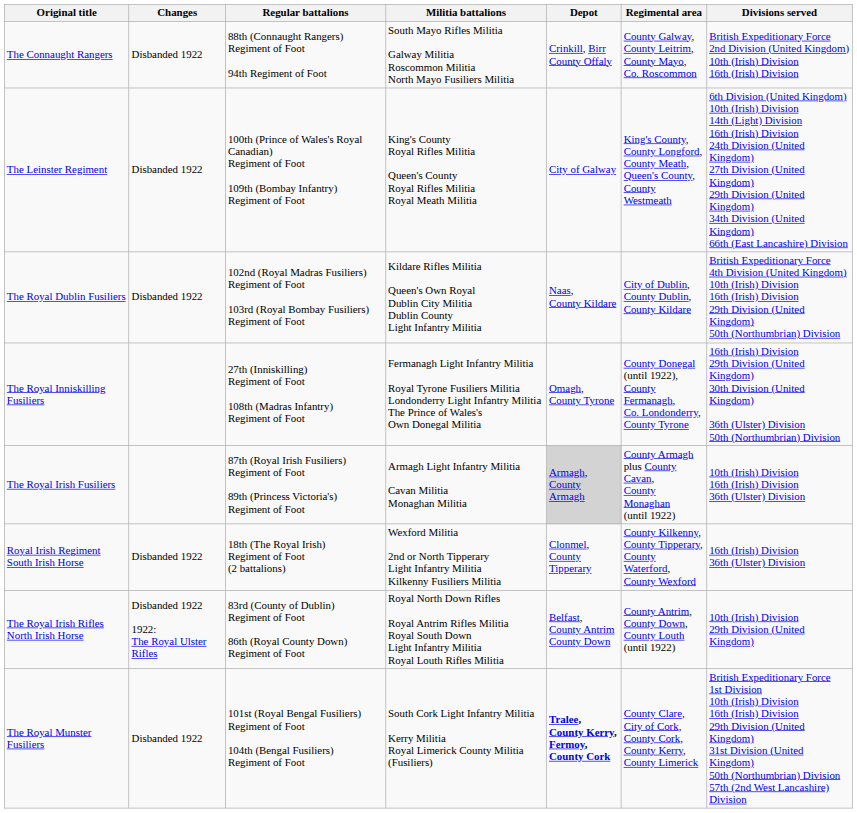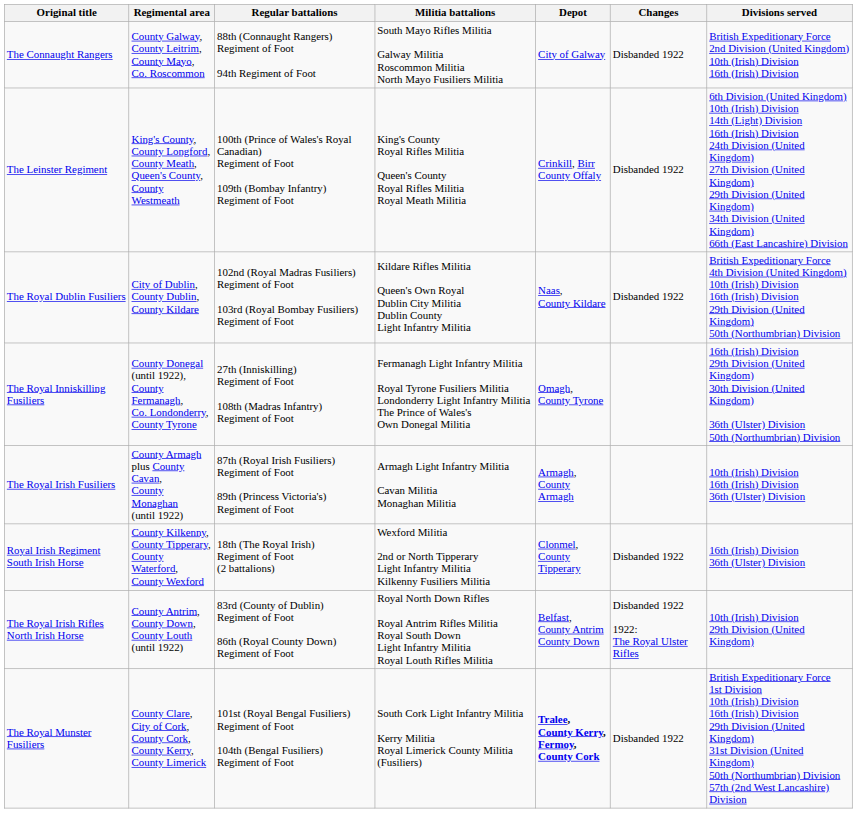columns swapped: Changes <-> Regimental area
The Connaught Rangers | Depot: Crinkill, Birr County Offaly -> City of Galway
The Leinster Regiment | Depot: City of Galway -> Crinkill, Birr County Offaly
The Royal Irish Fusiliers | Depot: lightgrey background -> no background
